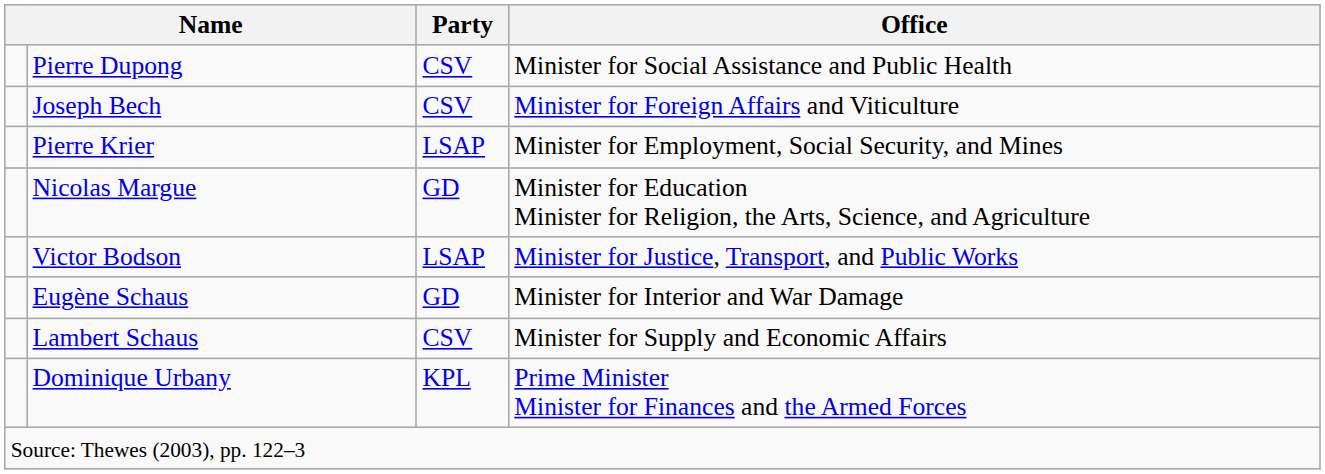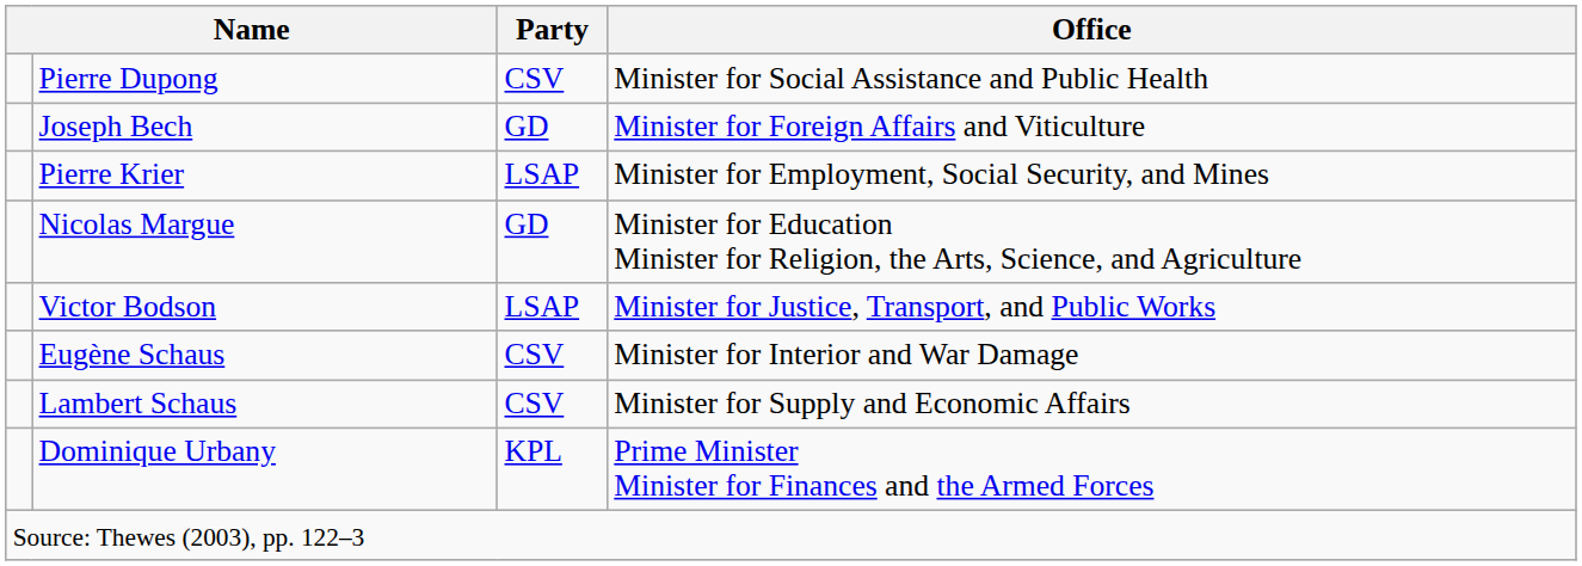Joseph Bech | Party: CSV -> GD
Eugène Schaus | Party: GD -> CSV
